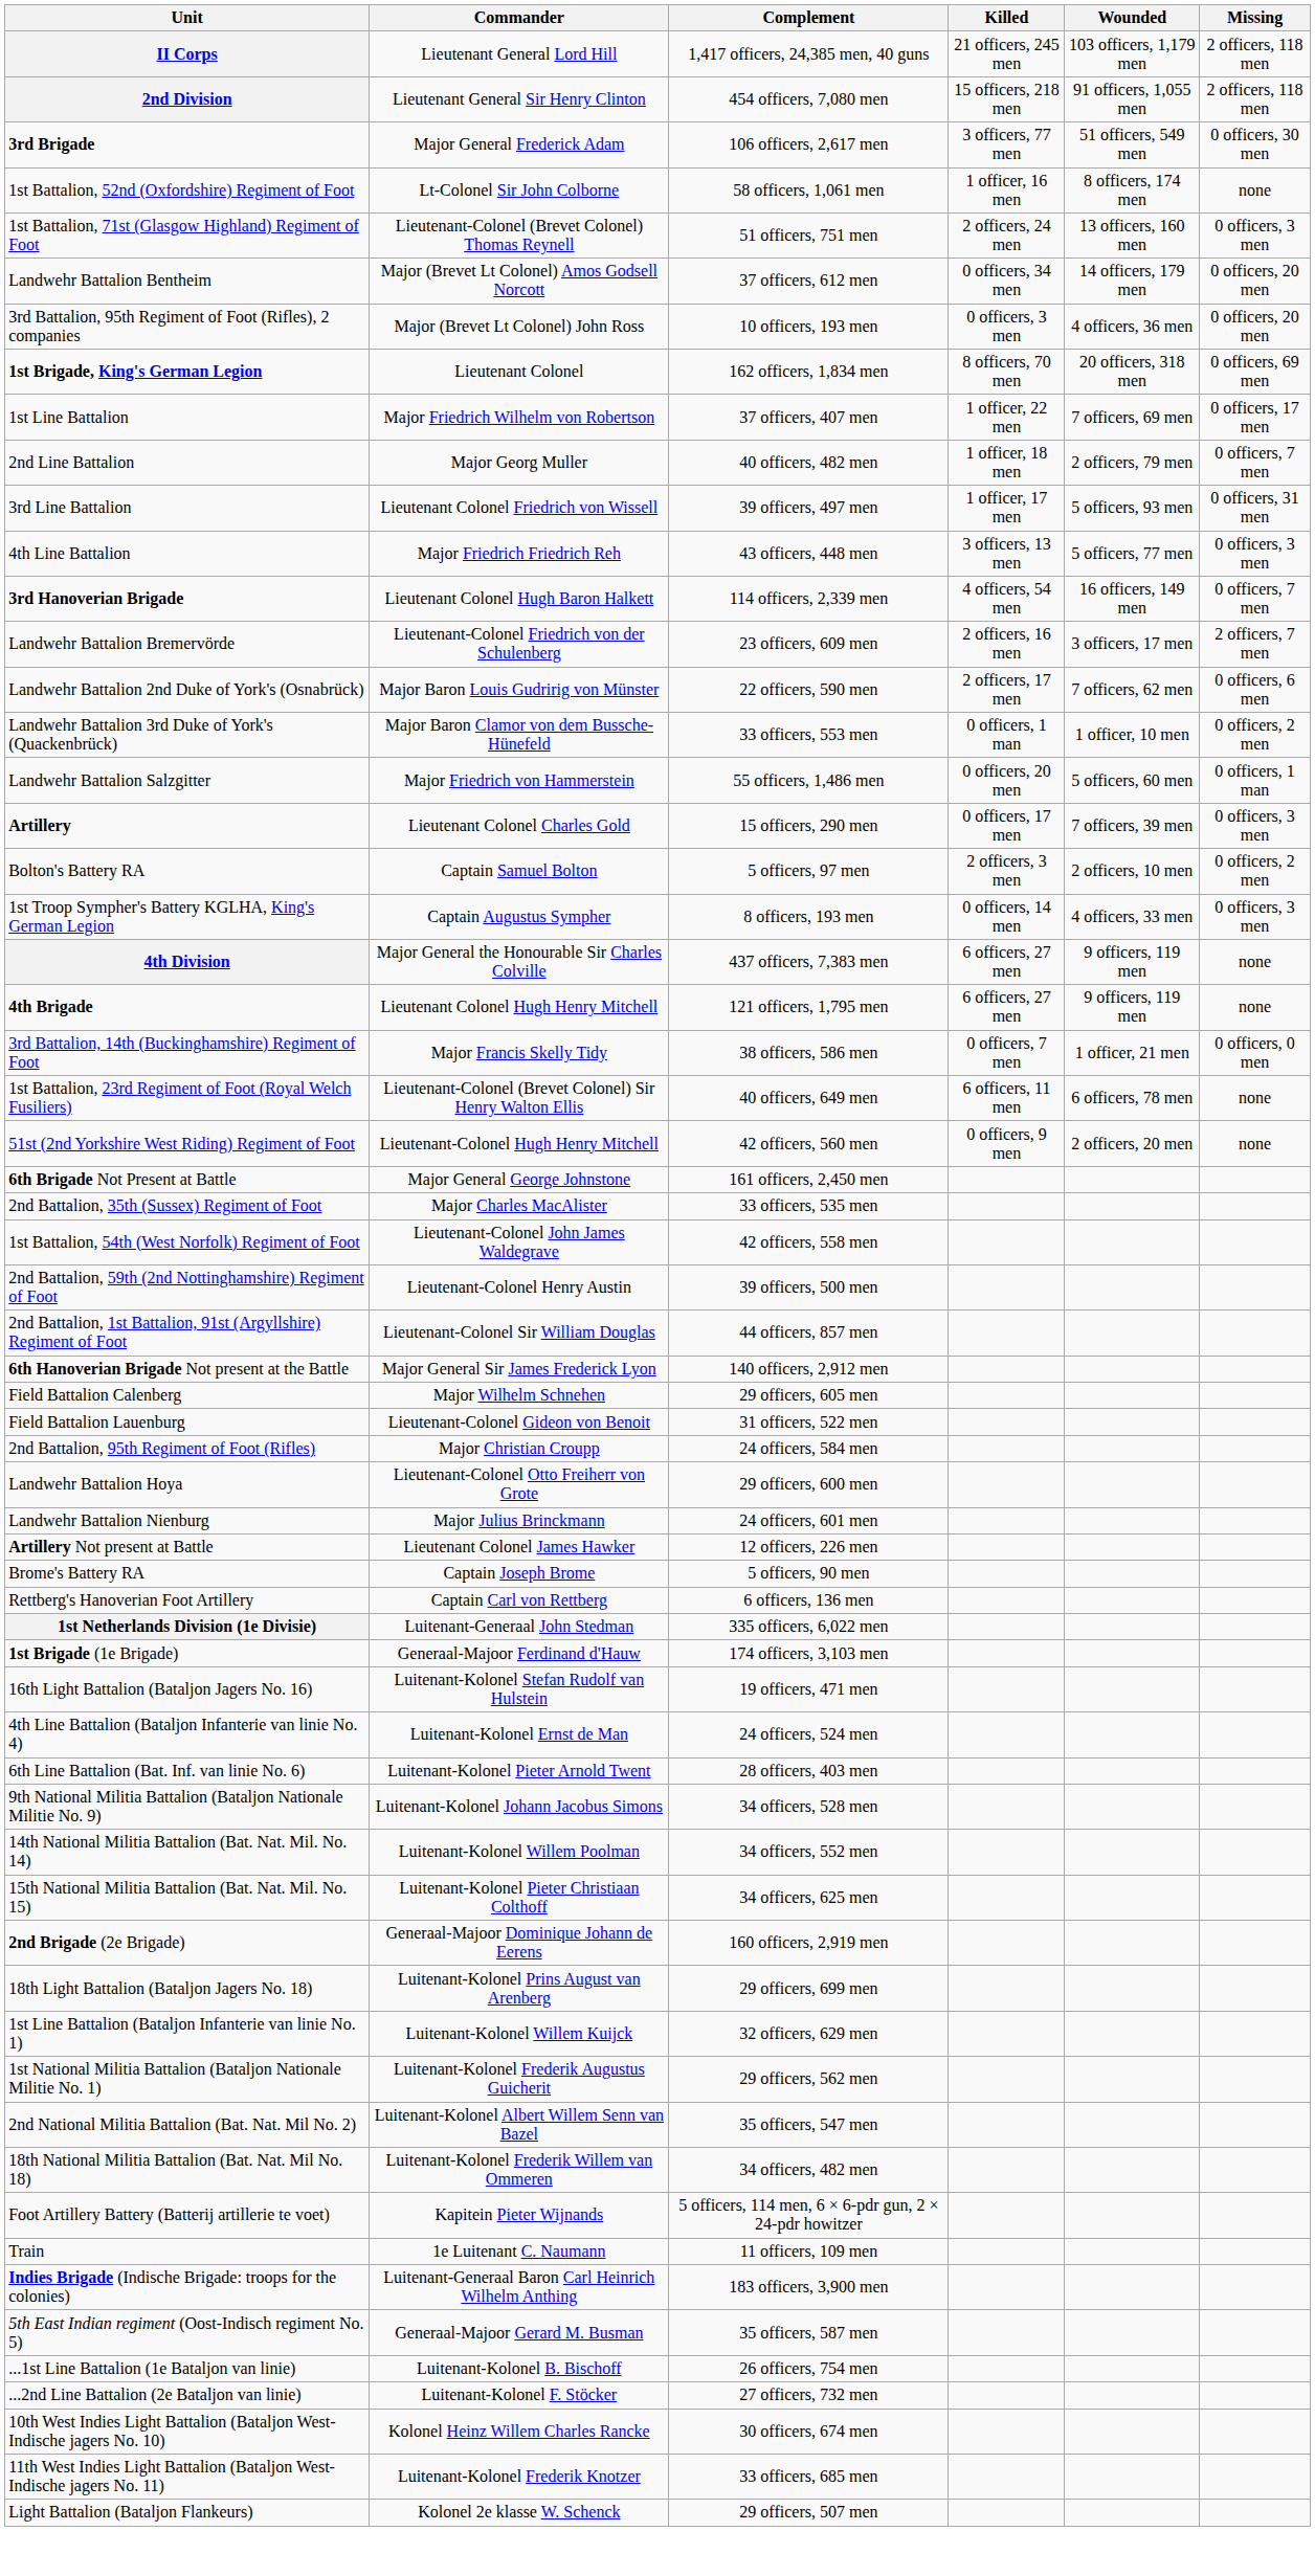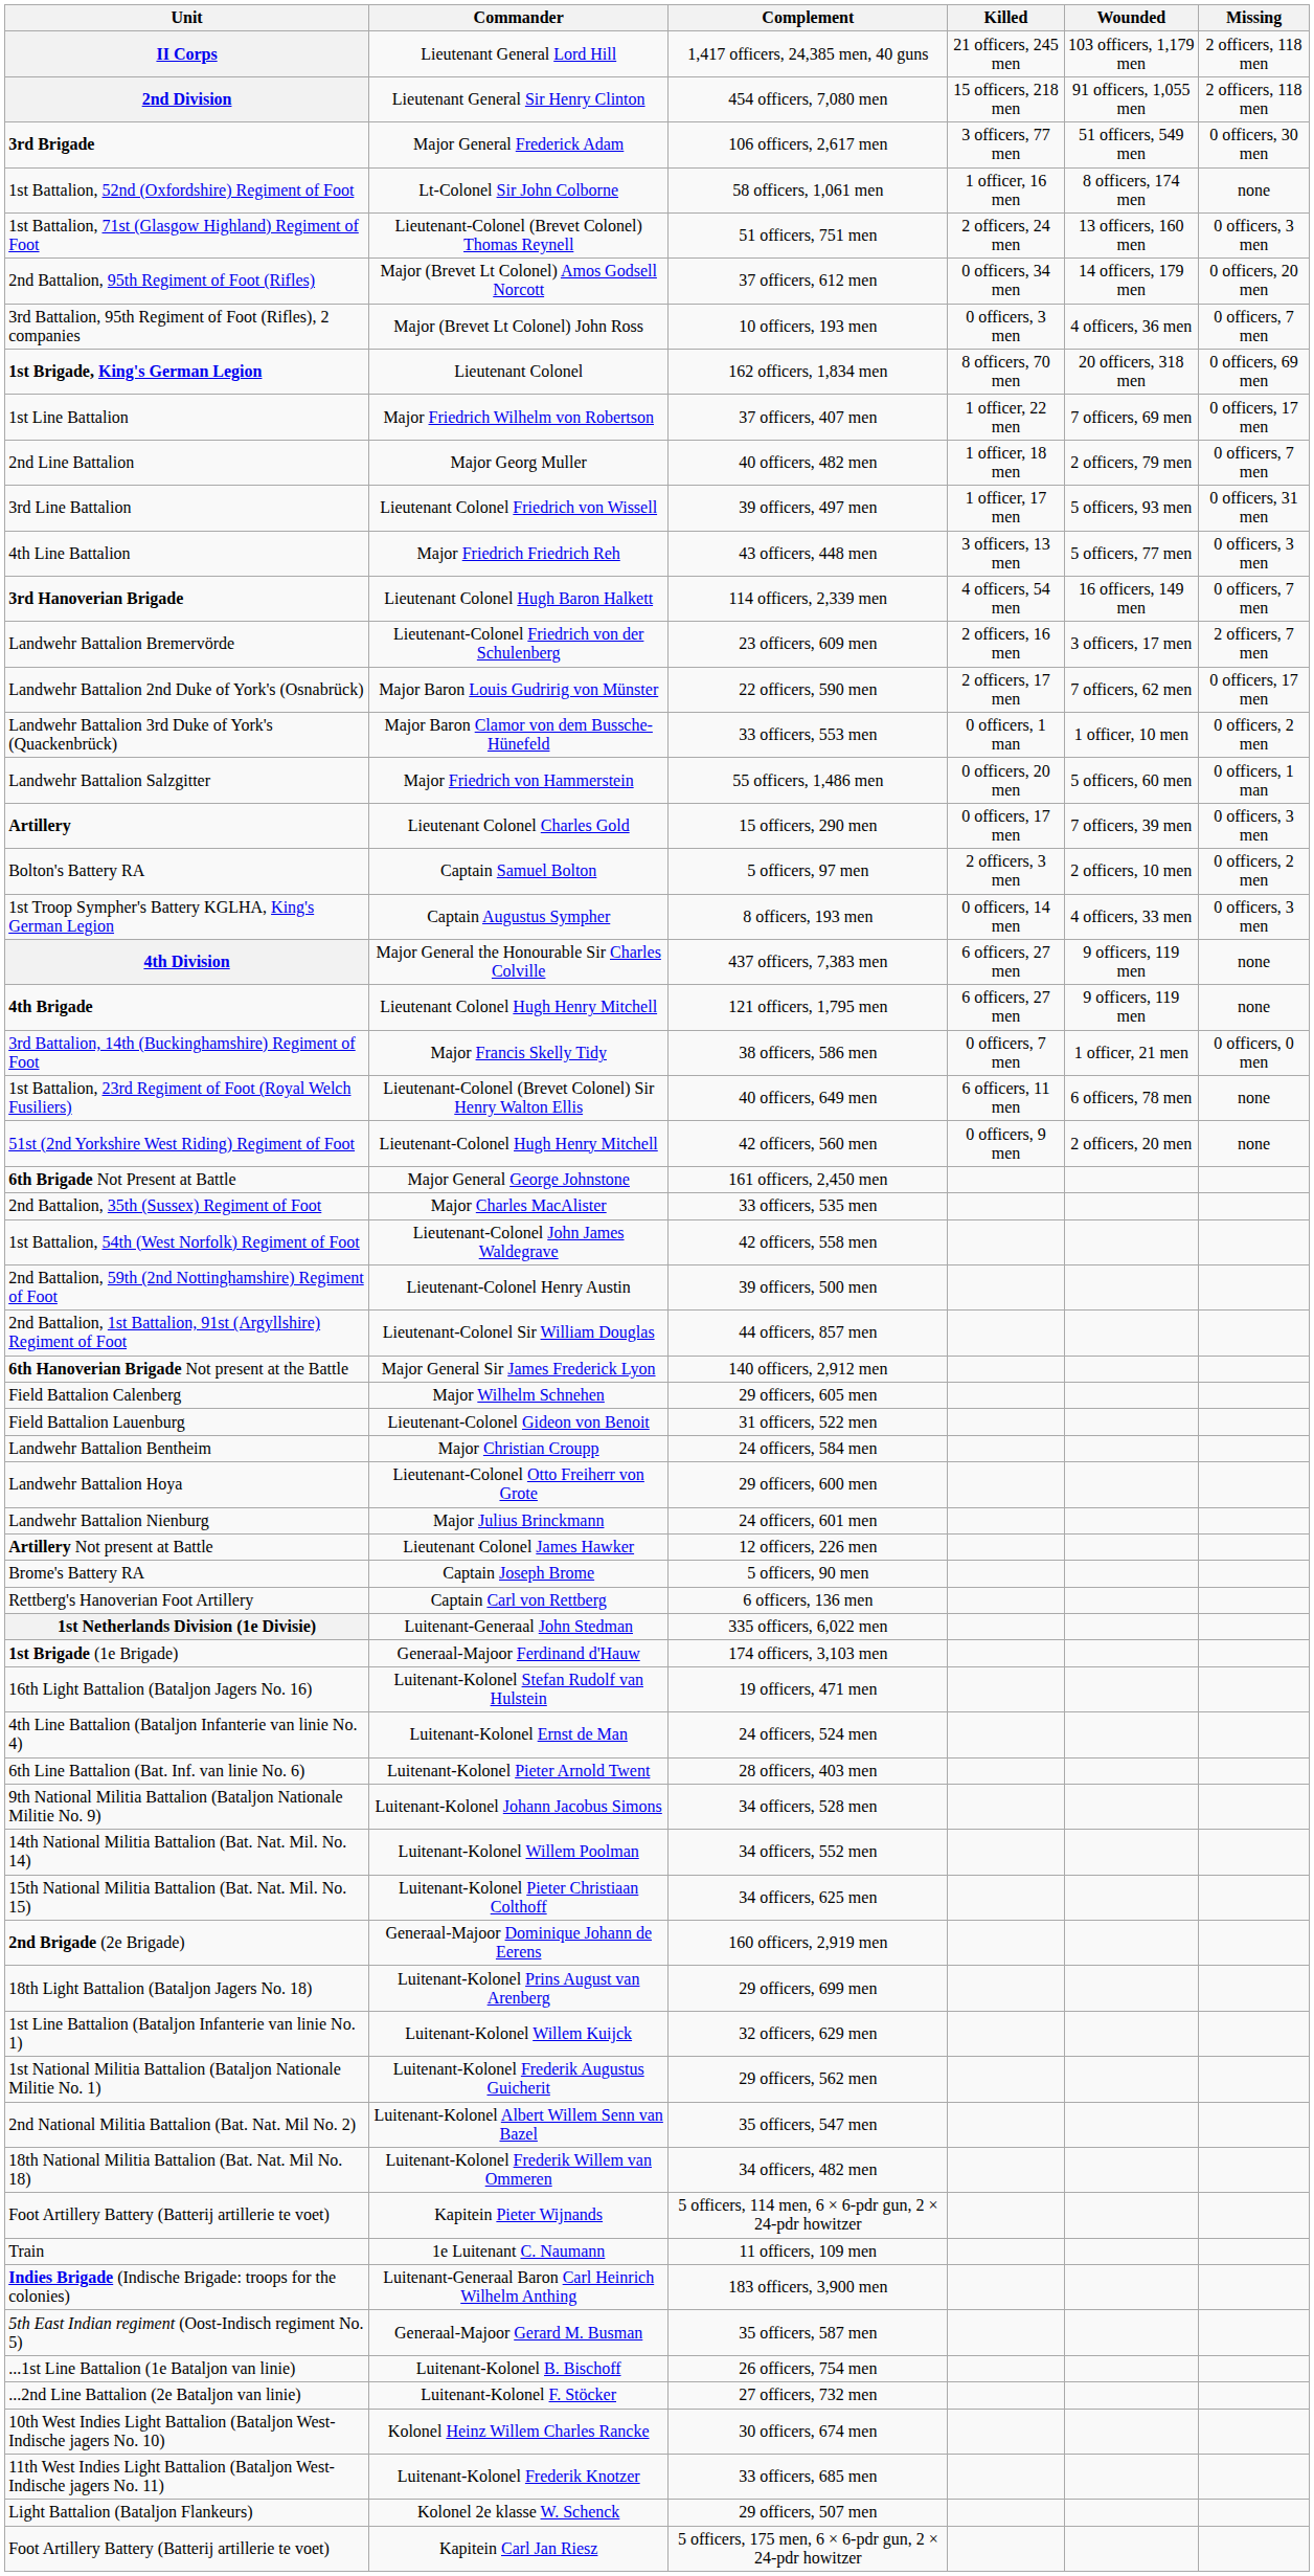Major (Brevet Lt Colonel) Amos Godsell Norcott | Unit: Landwehr Battalion Bentheim -> 2nd Battalion, 95th Regiment of Foot (Rifles)
Major (Brevet Lt Colonel) John Ross | Missing: 0 officers, 20 men -> 0 officers, 7 men
Major Baron Louis Gudririg von Münster | Missing: 0 officers, 6 men -> 0 officers, 17 men
Major Christian Croupp | Unit: 2nd Battalion, 95th Regiment of Foot (Rifles) -> Landwehr Battalion Bentheim
+ row: Foot Artillery Battery (Batterij artillerie te voet) | Kapitein Carl Jan Riesz | 5 officers, 175 men, 6 × 6-pdr gun, 2 × 24-pdr howitzer
